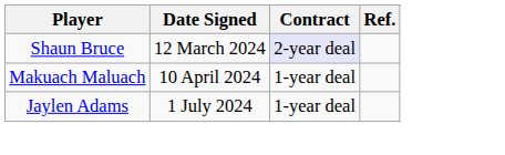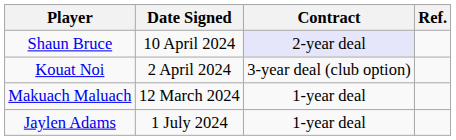Shaun Bruce | Date Signed: 12 March 2024 -> 10 April 2024
+ row: Kouat Noi | 2 April 2024 | 3-year deal (club option)
Makuach Maluach | Date Signed: 10 April 2024 -> 12 March 2024
